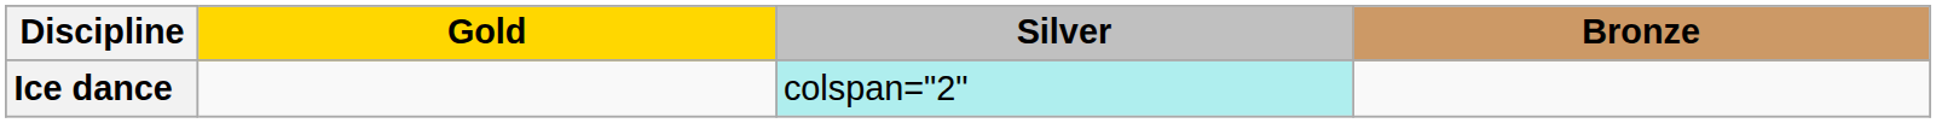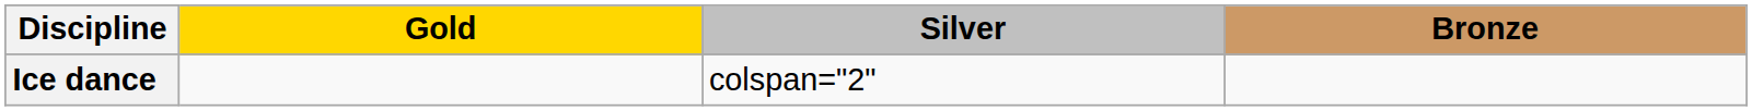Ice dance | Silver: paleturquoise background -> no background
